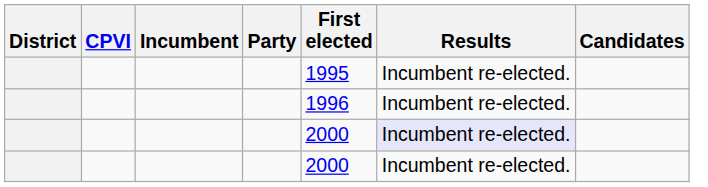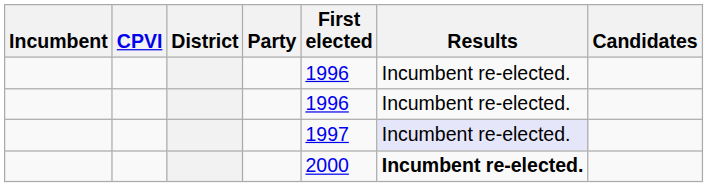columns swapped: District <-> Incumbent
row 2 | First elected: 1995 -> 1996
row 4 | First elected: 2000 -> 1997
row 5 | Results: normal -> bold
